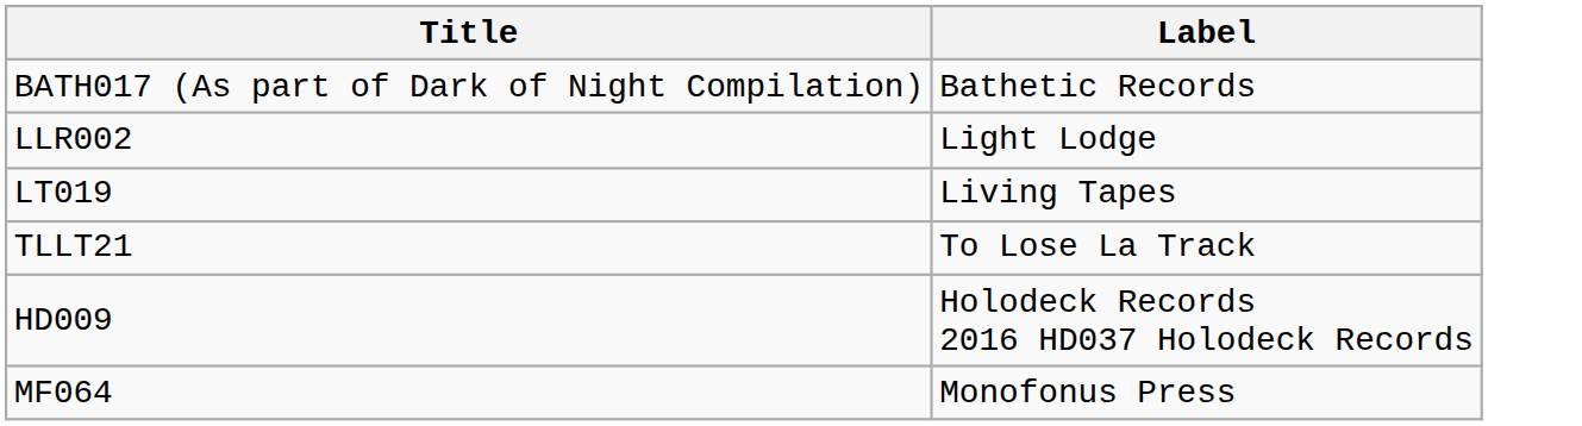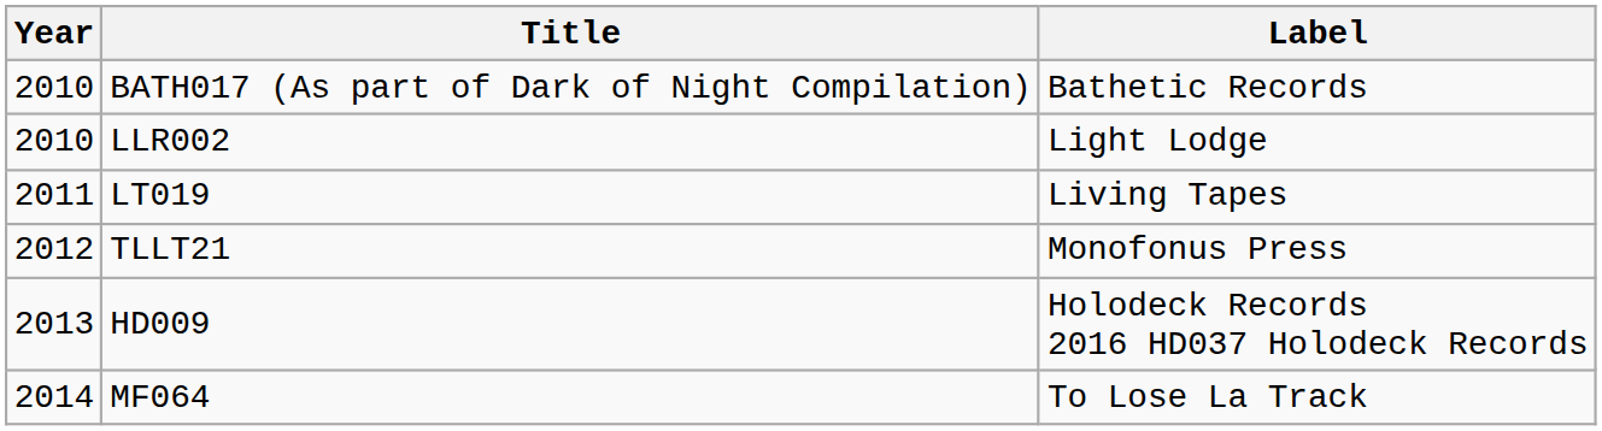+ column: Year | 2010 | 2010 | 2011 | 2012 | 2013 | 2014
TLLT21 | Label: To Lose La Track -> Monofonus Press
MF064 | Label: Monofonus Press -> To Lose La Track
